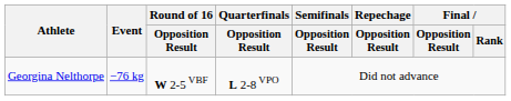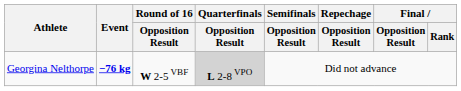Georgina Nelthorpe | Event: normal -> bold
Georgina Nelthorpe | Quarterfinals / Opposition Result: no background -> lightgrey background
